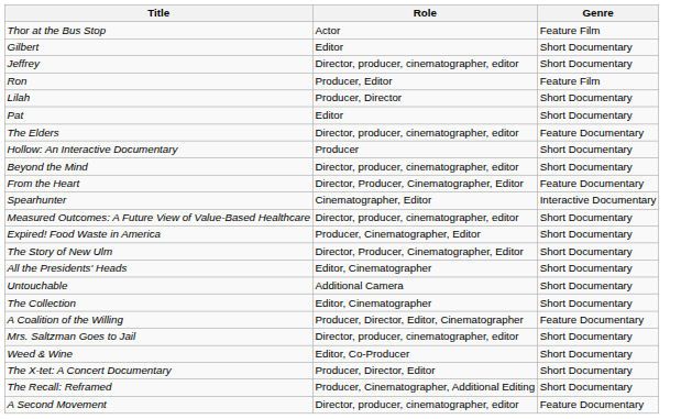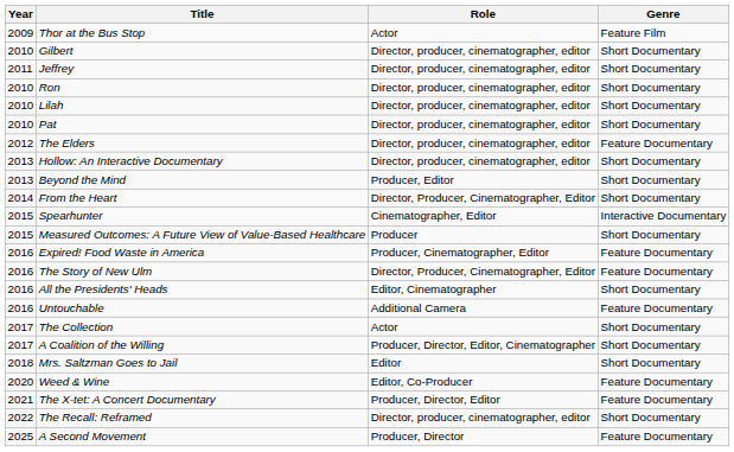+ column: Year | 2009 | 2010 | 2011 | 2010 | 2010 | 2010 | 2012 | 2013 | 2013 | 2014 | 2015 | 2015 | 2016 | 2016 | 2016 | 2016 | 2017 | 2017 | 2018 | 2020 | 2021 | 2022 | 2025
Gilbert | Role: Editor -> Director, producer, cinematographer, editor
Ron | Role: Producer, Editor -> Director, producer, cinematographer, editor
Ron | Genre: Feature Film -> Short Documentary
Lilah | Role: Producer, Director -> Director, producer, cinematographer, editor
Pat | Role: Editor -> Director, producer, cinematographer, editor
Hollow: An Interactive Documentary | Role: Producer -> Director, producer, cinematographer, editor
Beyond the Mind | Role: Director, producer, cinematographer, editor -> Producer, Editor
From the Heart | Genre: Feature Documentary -> Short Documentary
Measured Outcomes: A Future View of Value-Based Healthcare | Role: Director, producer, cinematographer, editor -> Producer
Expired! Food Waste in America | Genre: Short Documentary -> Feature Documentary
The Story of New Ulm | Genre: Short Documentary -> Feature Documentary
Untouchable | Genre: Short Documentary -> Feature Documentary
The Collection | Role: Editor, Cinematographer -> Actor
A Coalition of the Willing | Genre: Feature Documentary -> Short Documentary
Mrs. Saltzman Goes to Jail | Role: Director, producer, cinematographer, editor -> Editor
Weed & Wine | Genre: Short Documentary -> Feature Documentary
The X-tet: A Concert Documentary | Genre: Short Documentary -> Feature Documentary
The Recall: Reframed | Role: Producer, Cinematographer, Additional Editing -> Director, producer, cinematographer, editor
A Second Movement | Role: Director, producer, cinematographer, editor -> Producer, Director
